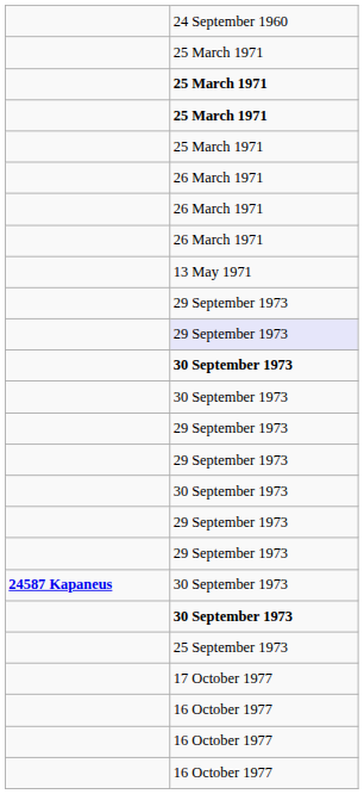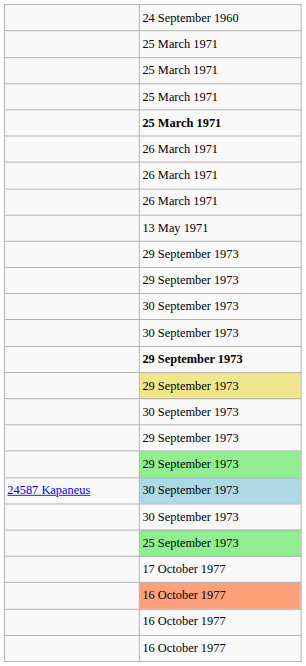row 3 | column 2: bold -> normal
row 4 | column 2: bold -> normal
row 5 | column 2: normal -> bold
row 11 | column 2: lavender background -> no background
row 12 | column 2: bold -> normal
row 14 | column 2: normal -> bold
row 15 | column 2: no background -> khaki background
row 18 | column 2: no background -> lightgreen background
row 19 | column 1: bold -> normal
row 19 | column 2: no background -> lightblue background
row 20 | column 2: bold -> normal
row 21 | column 2: no background -> lightgreen background
row 23 | column 2: no background -> lightsalmon background
